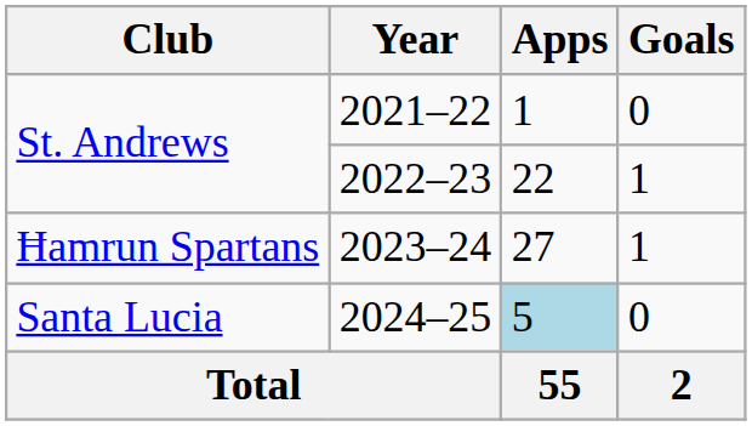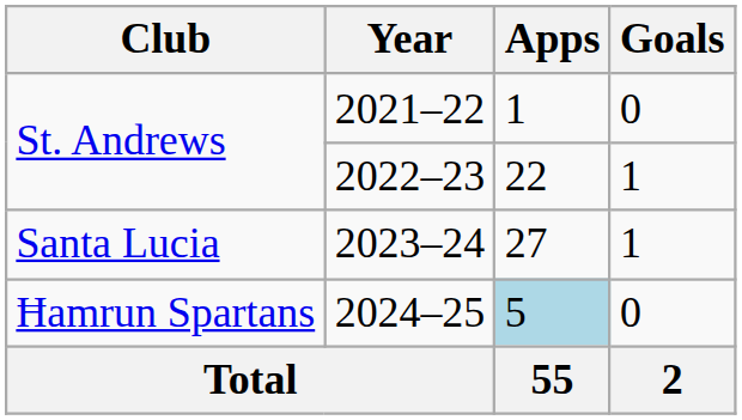2023–24 | Club: Ħamrun Spartans -> Santa Lucia
2024–25 | Club: Santa Lucia -> Ħamrun Spartans
